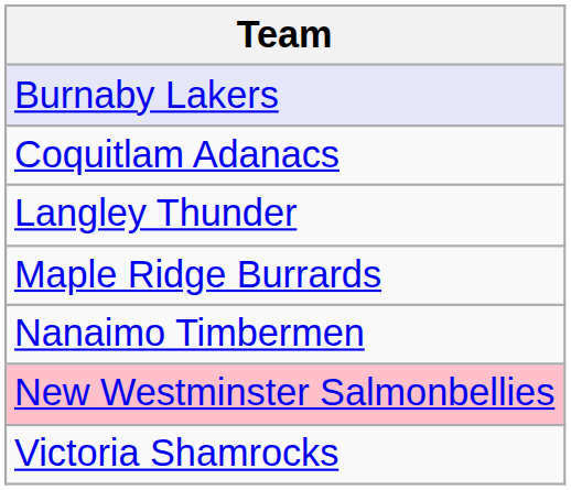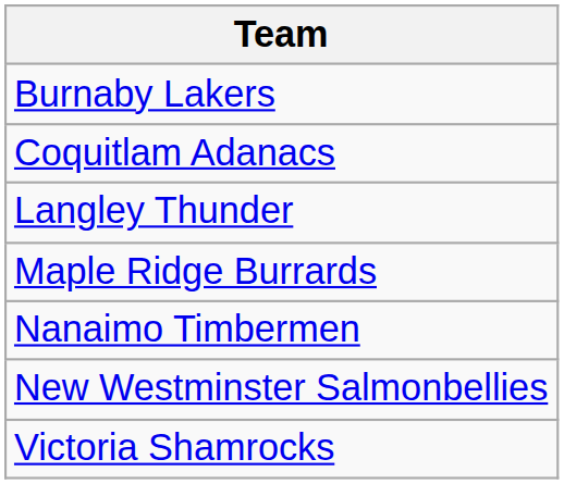row 2 | column 1: lavender background -> no background
row 7 | column 1: pink background -> no background
